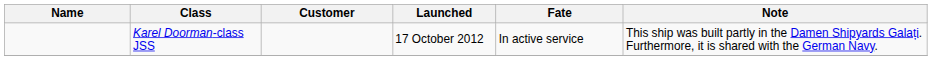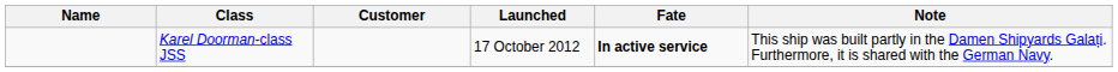Karel Doorman-class JSS | Fate: normal -> bold
